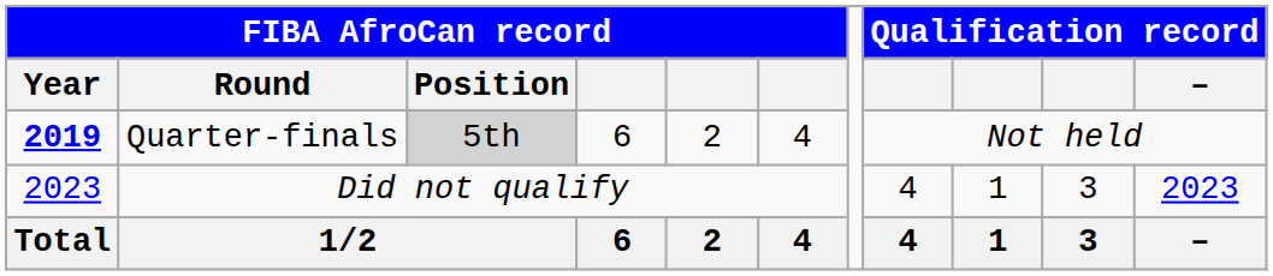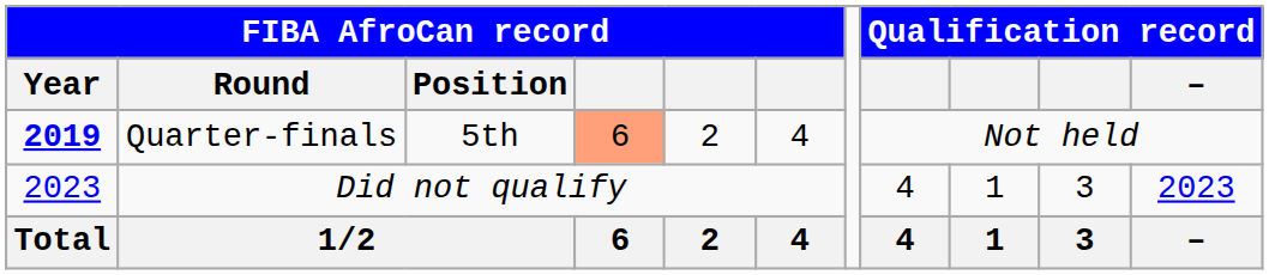Quarter-finals | FIBA AfroCan record / Position: lightgrey background -> no background
Quarter-finals | column 4: no background -> lightsalmon background
